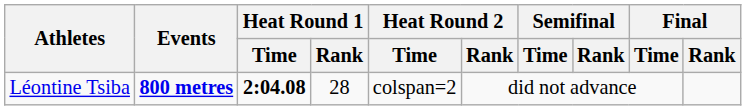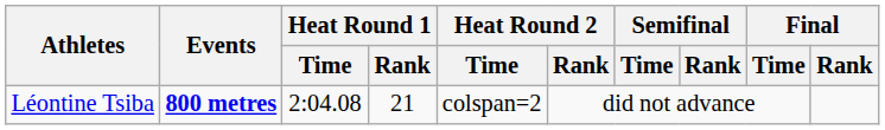Léontine Tsiba | Heat Round 1 / Time: bold -> normal
Léontine Tsiba | Heat Round 1 / Rank: 28 -> 21
